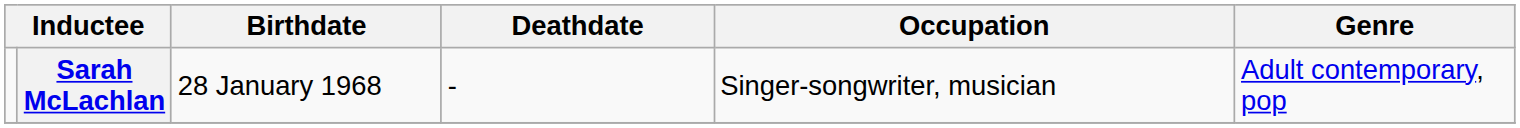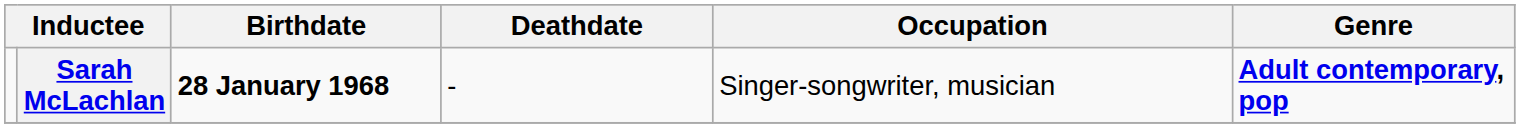Sarah McLachlan | Birthdate: normal -> bold
Sarah McLachlan | Genre: normal -> bold
